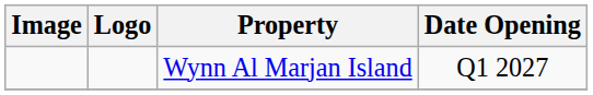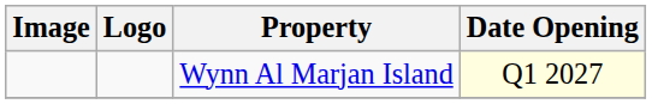Wynn Al Marjan Island | Date Opening: no background -> lightyellow background
